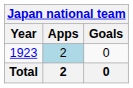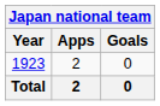1923 | Apps: lightblue background -> no background
